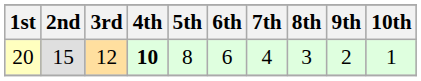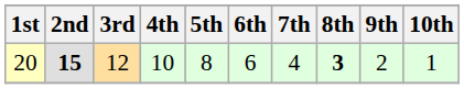20 | 2nd: normal -> bold
20 | 4th: bold -> normal
20 | 8th: normal -> bold
